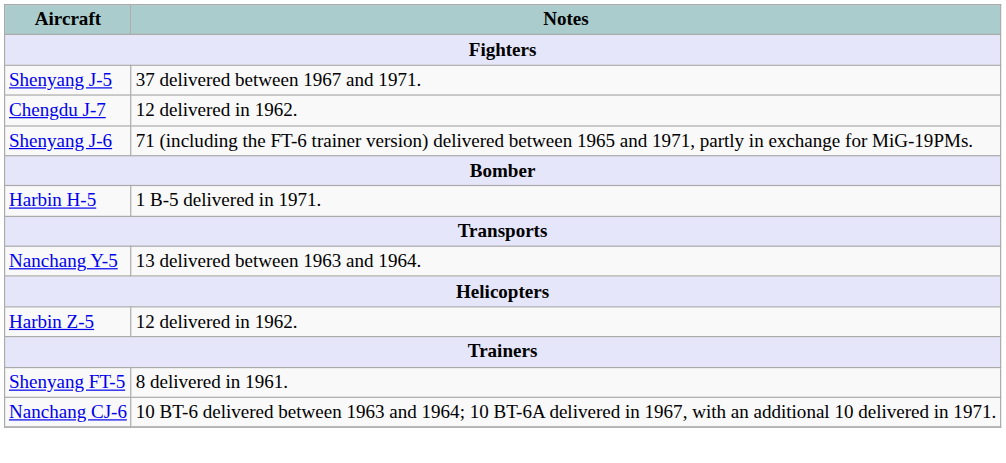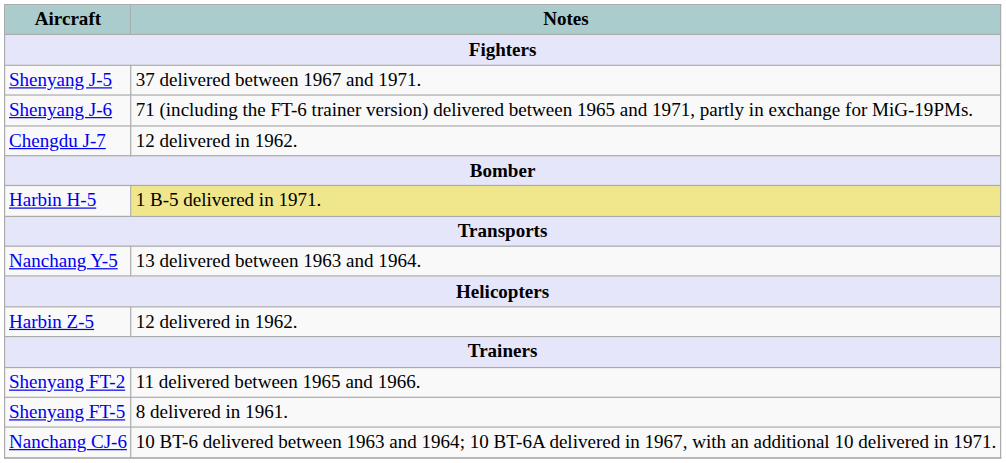rows swapped: Shenyang J-6 <-> Chengdu J-7
Harbin H-5 | Notes: no background -> khaki background
+ row: Shenyang FT-2 | 11 delivered between 1965 and 1966.
